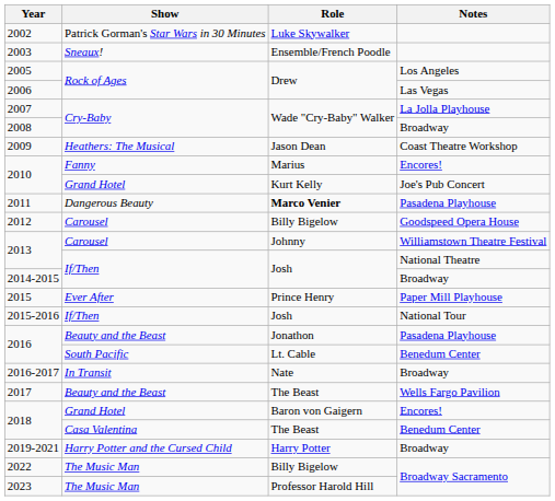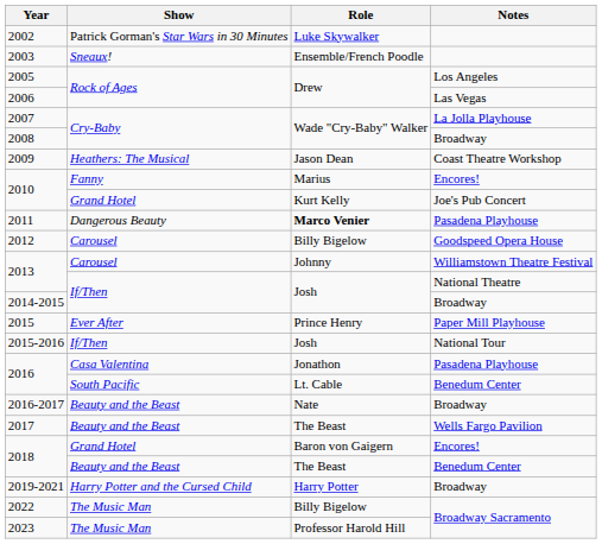2016 / Pasadena Playhouse | Show: Beauty and the Beast -> Casa Valentina
2016-2017 | Show: In Transit -> Beauty and the Beast
2018 / Benedum Center | Show: Casa Valentina -> Beauty and the Beast
